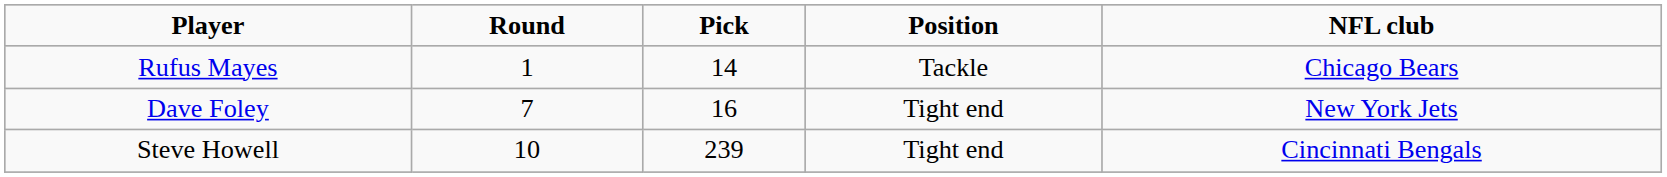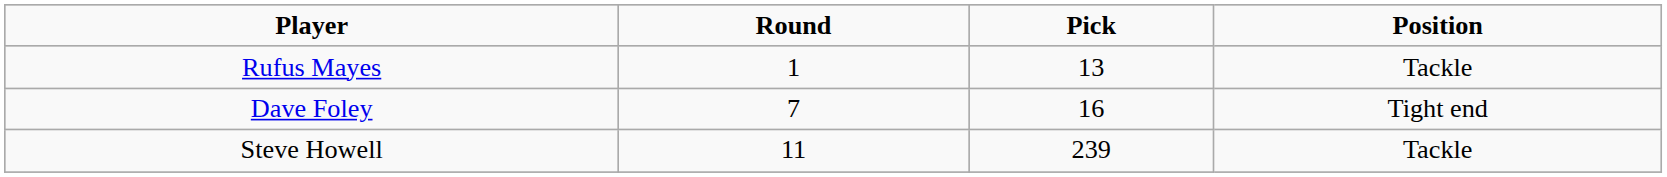- column: NFL club | Chicago Bears | New York Jets | Cincinnati Bengals
Rufus Mayes | Pick: 14 -> 13
Steve Howell | Round: 10 -> 11
Steve Howell | Position: Tight end -> Tackle
